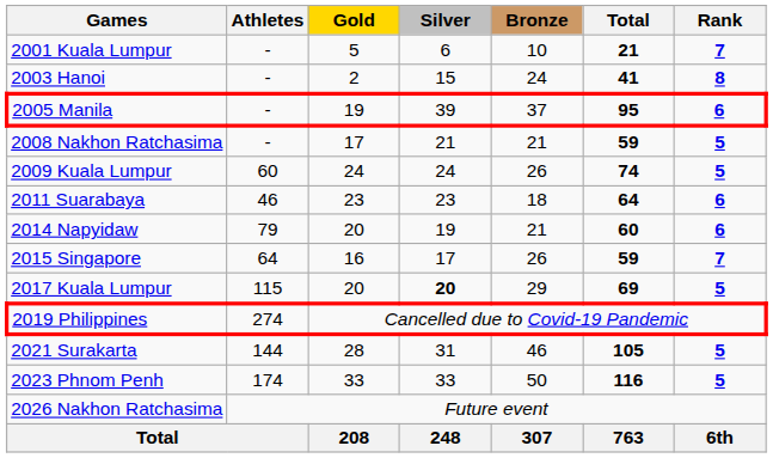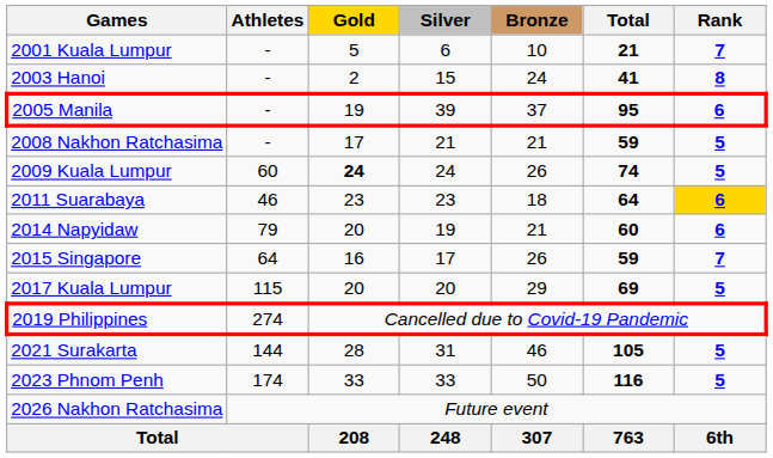2009 Kuala Lumpur | Gold: normal -> bold
2011 Suarabaya | Rank: no background -> gold background
2017 Kuala Lumpur | Silver: bold -> normal
